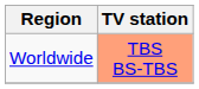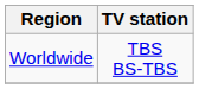Worldwide | TV station: lightsalmon background -> no background
